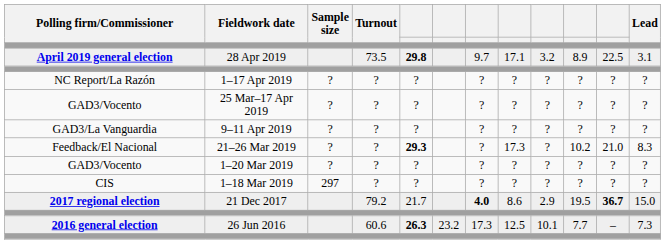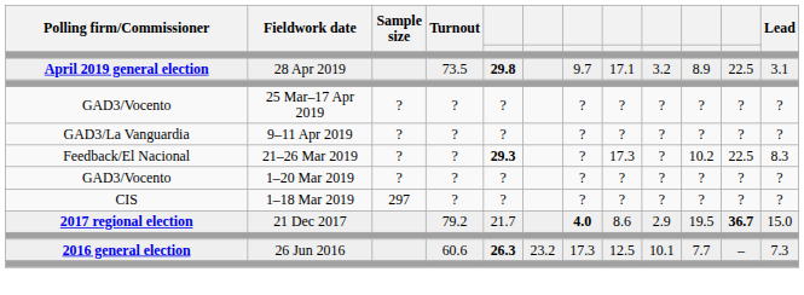- row: NC Report/La Razón | 1–17 Apr 2019 | ? | ? | ? | ? | ? | ? | ? | ? | ?
21–26 Mar 2019 | column 11: 21.0 -> 22.5
